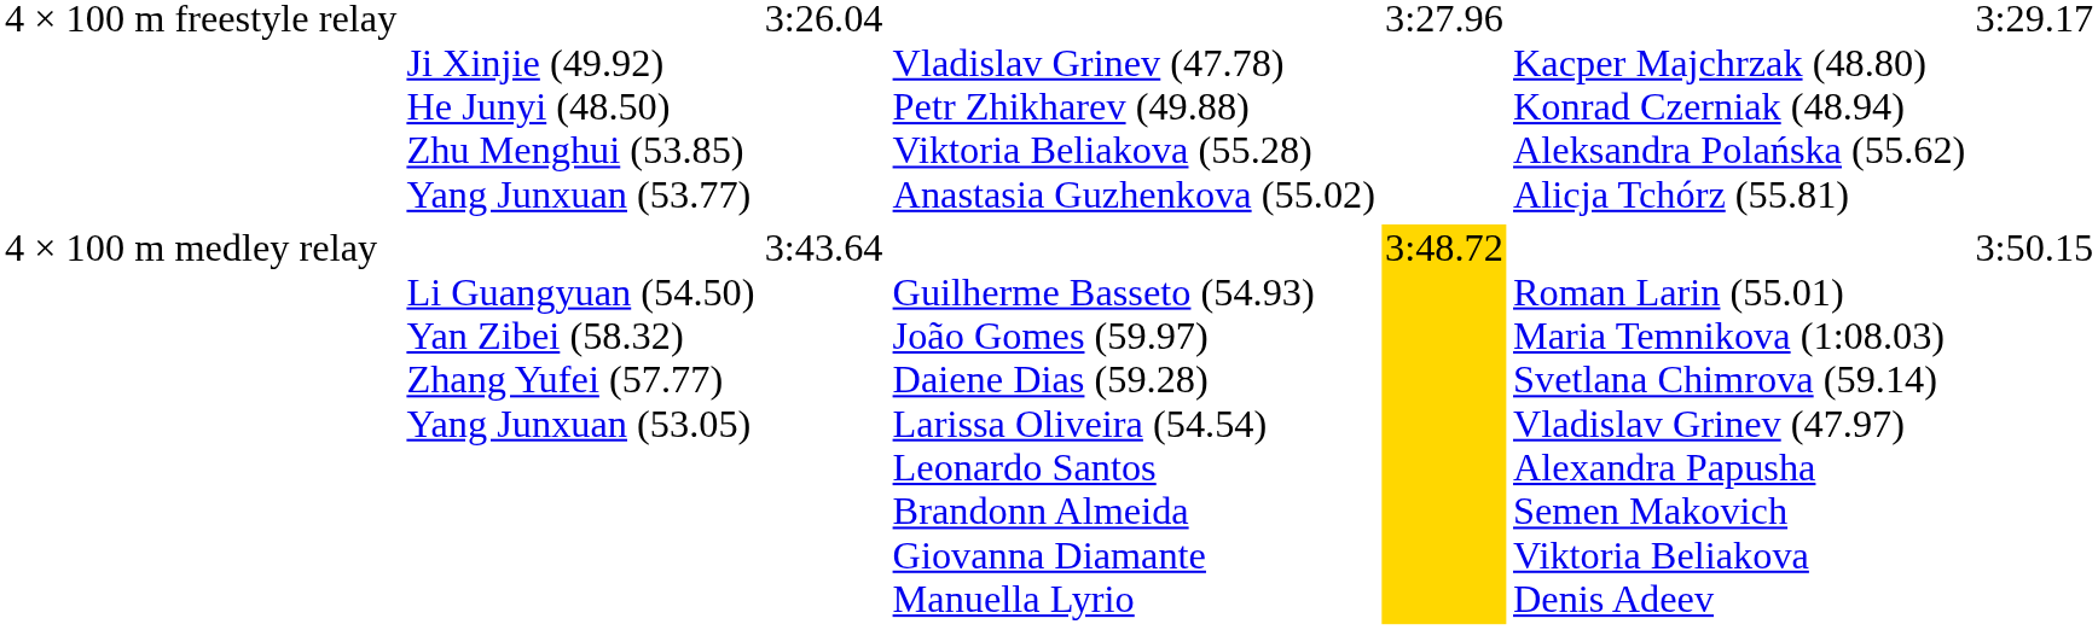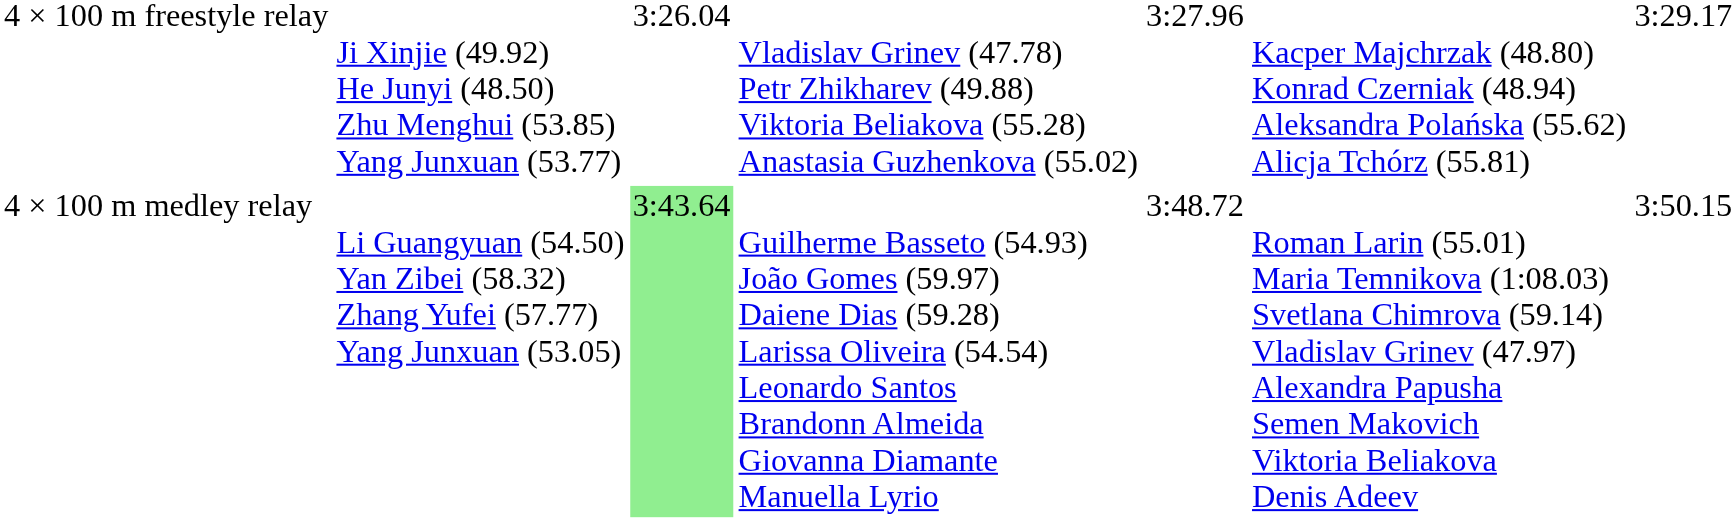4 × 100 m medley relay | column 3: no background -> lightgreen background
4 × 100 m medley relay | column 5: gold background -> no background
